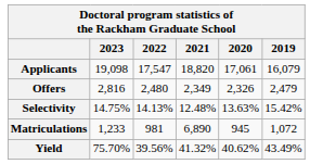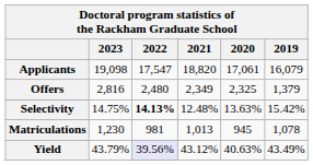Offers | 2020: 2,326 -> 2,325
Offers | 2019: 2,479 -> 1,379
Selectivity | 2022: normal -> bold
Matriculations | 2023: 1,233 -> 1,230
Matriculations | 2021: 6,890 -> 1,013
Matriculations | 2019: 1,072 -> 1,078
Yield | 2023: 75.70% -> 43.79%
Yield | 2022: no background -> lavender background
Yield | 2021: 41.32% -> 43.12%
Yield | 2020: 40.62% -> 40.63%
